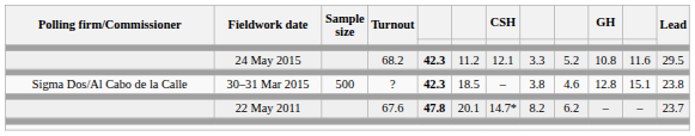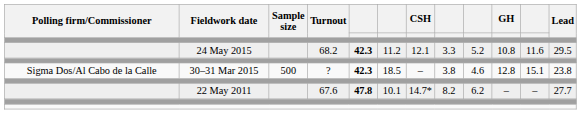22 May 2011 | column 6: 20.1 -> 10.1
22 May 2011 | Lead: 23.7 -> 27.7
